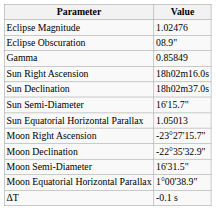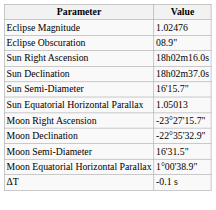- row: Gamma | 0.85849
